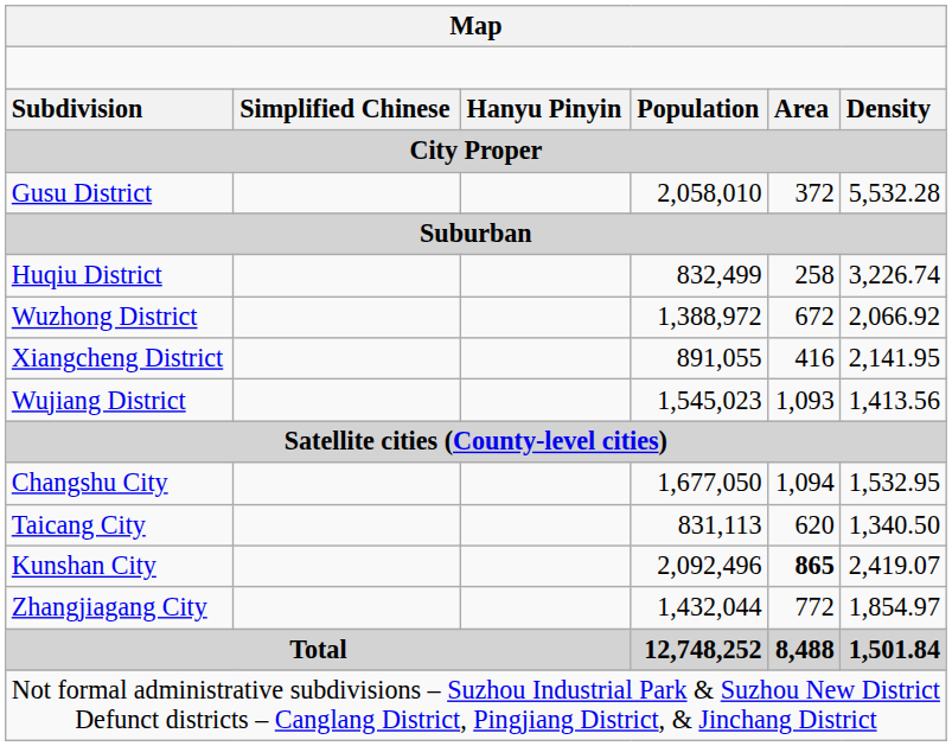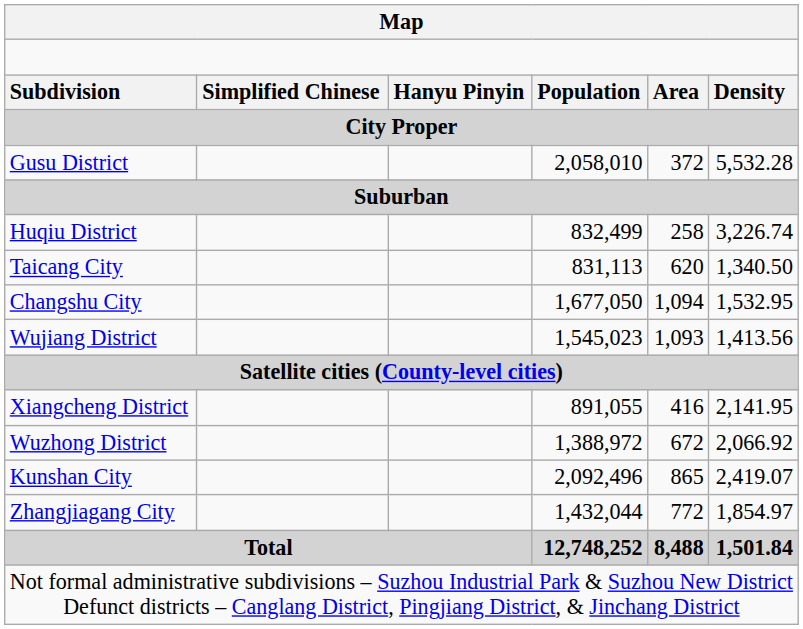rows swapped: Wuzhong District <-> Taicang City
rows swapped: Xiangcheng District <-> Changshu City
Kunshan City | column 5: bold -> normal
